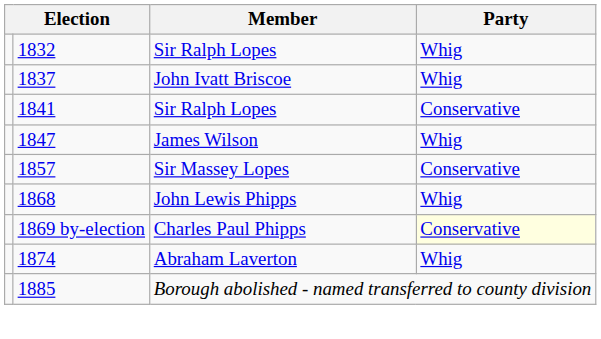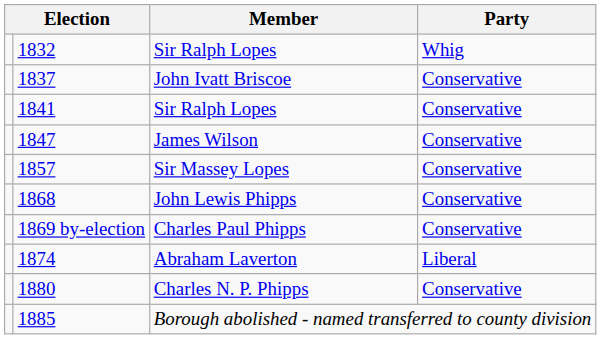John Ivatt Briscoe | Party: Whig -> Conservative
James Wilson | Party: Whig -> Conservative
John Lewis Phipps | Party: Whig -> Conservative
Charles Paul Phipps | Party: lightyellow background -> no background
Abraham Laverton | Party: Whig -> Liberal
+ row: 1880 | Charles N. P. Phipps | Conservative
